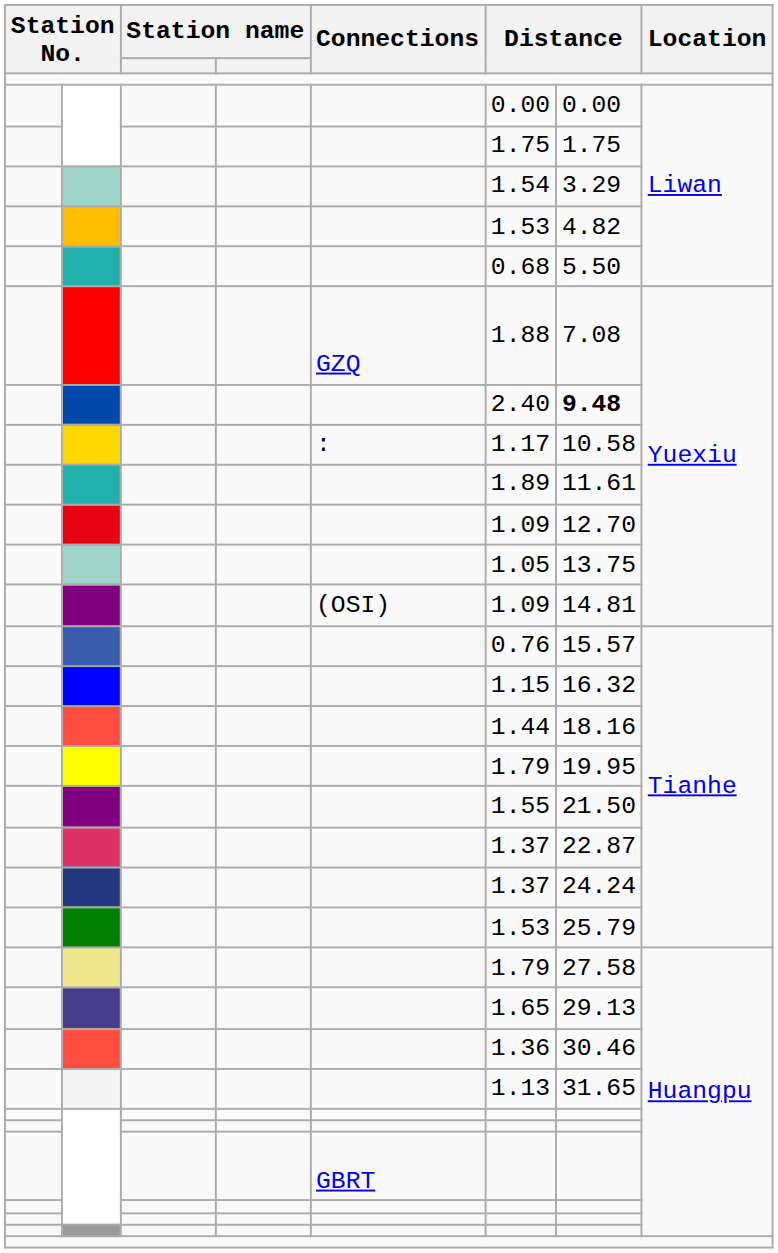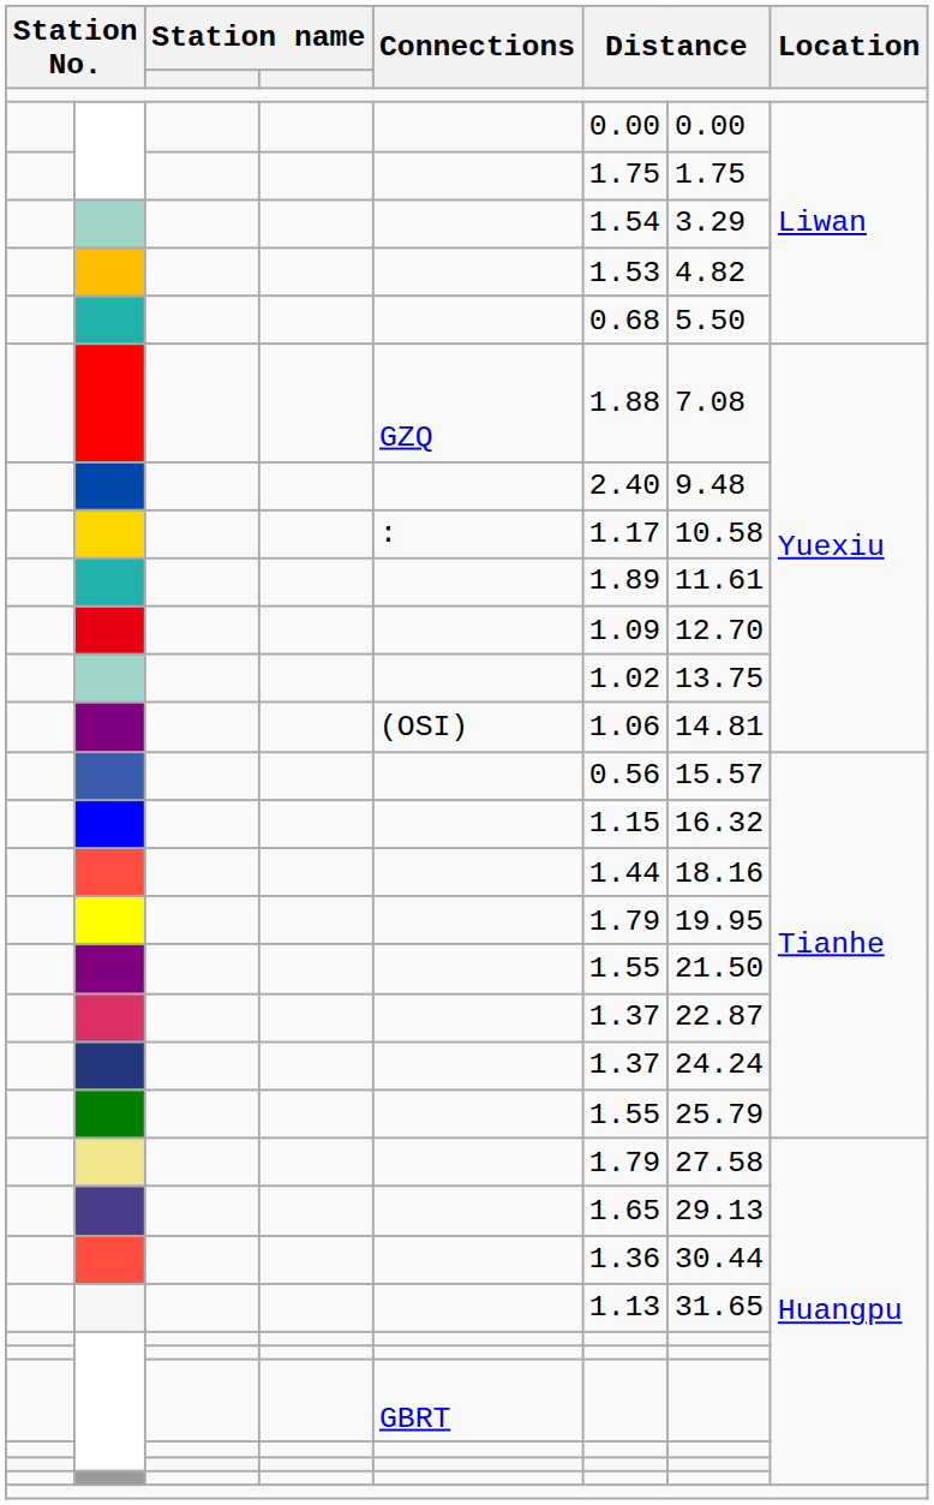row 10 | column 7: bold -> normal
row 14 | column 6: 1.05 -> 1.02
row 15 | column 6: 1.09 -> 1.06
row 16 | column 6: 0.76 -> 0.56
row 23 | column 6: 1.53 -> 1.55
row 26 | column 7: 30.46 -> 30.44
